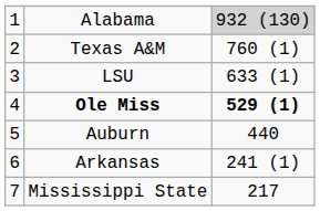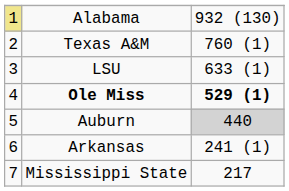Alabama | column 1: no background -> khaki background
Alabama | column 3: lightgrey background -> no background
Auburn | column 3: no background -> lightgrey background
